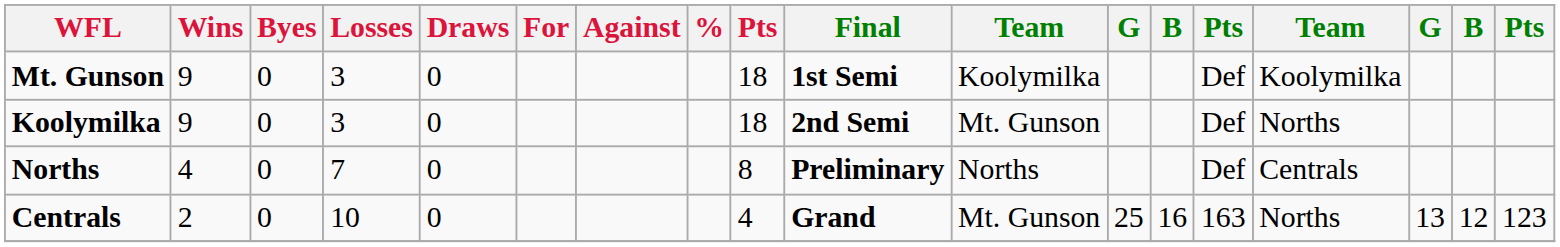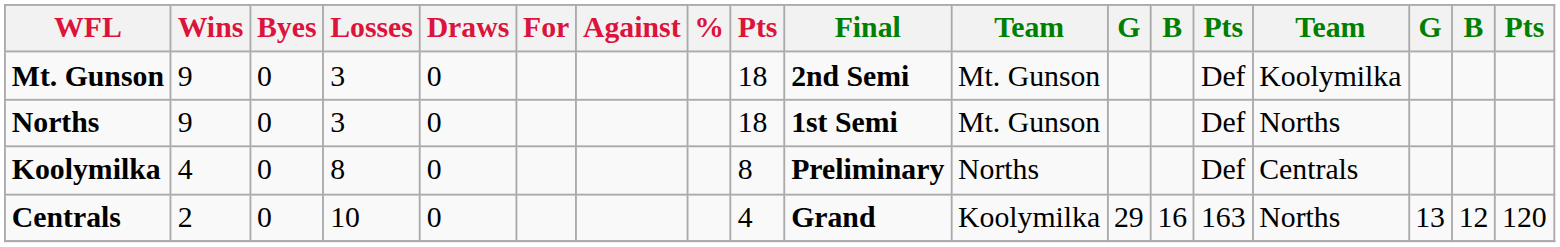row 2 | Final: 1st Semi -> 2nd Semi
row 2 | column 11: Koolymilka -> Mt. Gunson
row 3 | WFL: Koolymilka -> Norths
row 3 | Final: 2nd Semi -> 1st Semi
row 4 | WFL: Norths -> Koolymilka
row 4 | Losses: 7 -> 8
row 5 | column 11: Mt. Gunson -> Koolymilka
row 5 | column 12: 25 -> 29
row 5 | column 18: 123 -> 120
